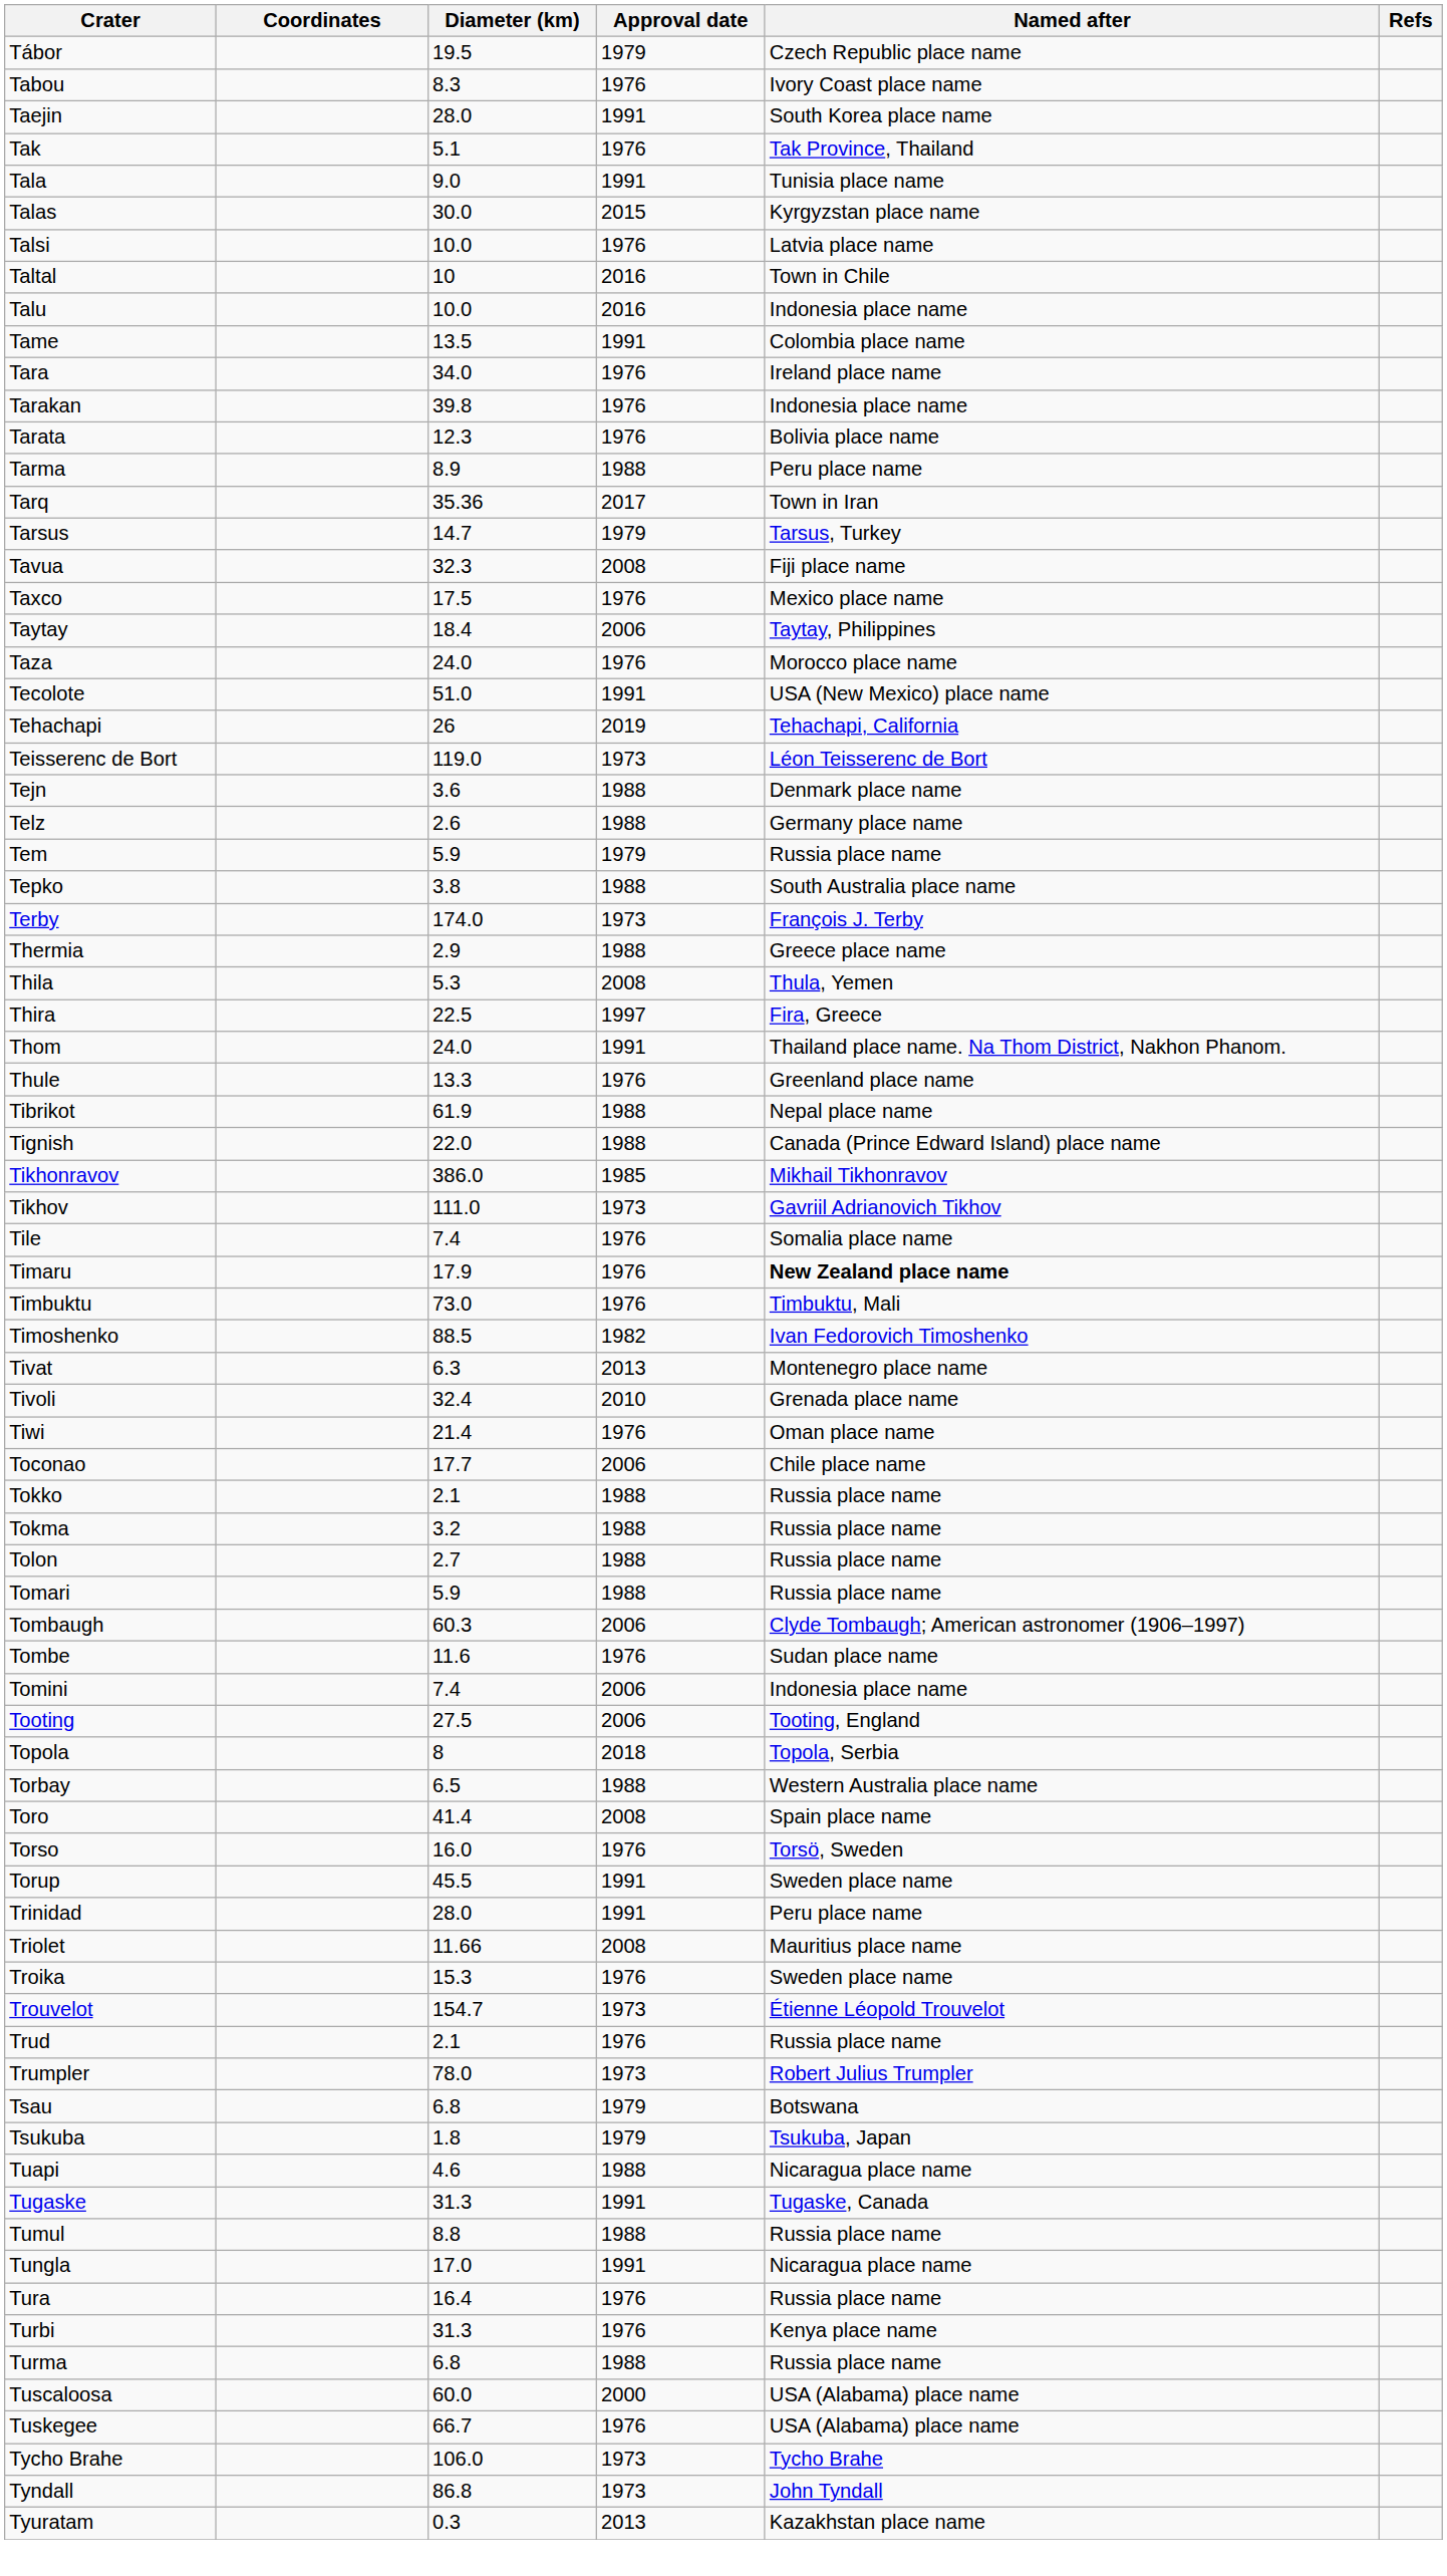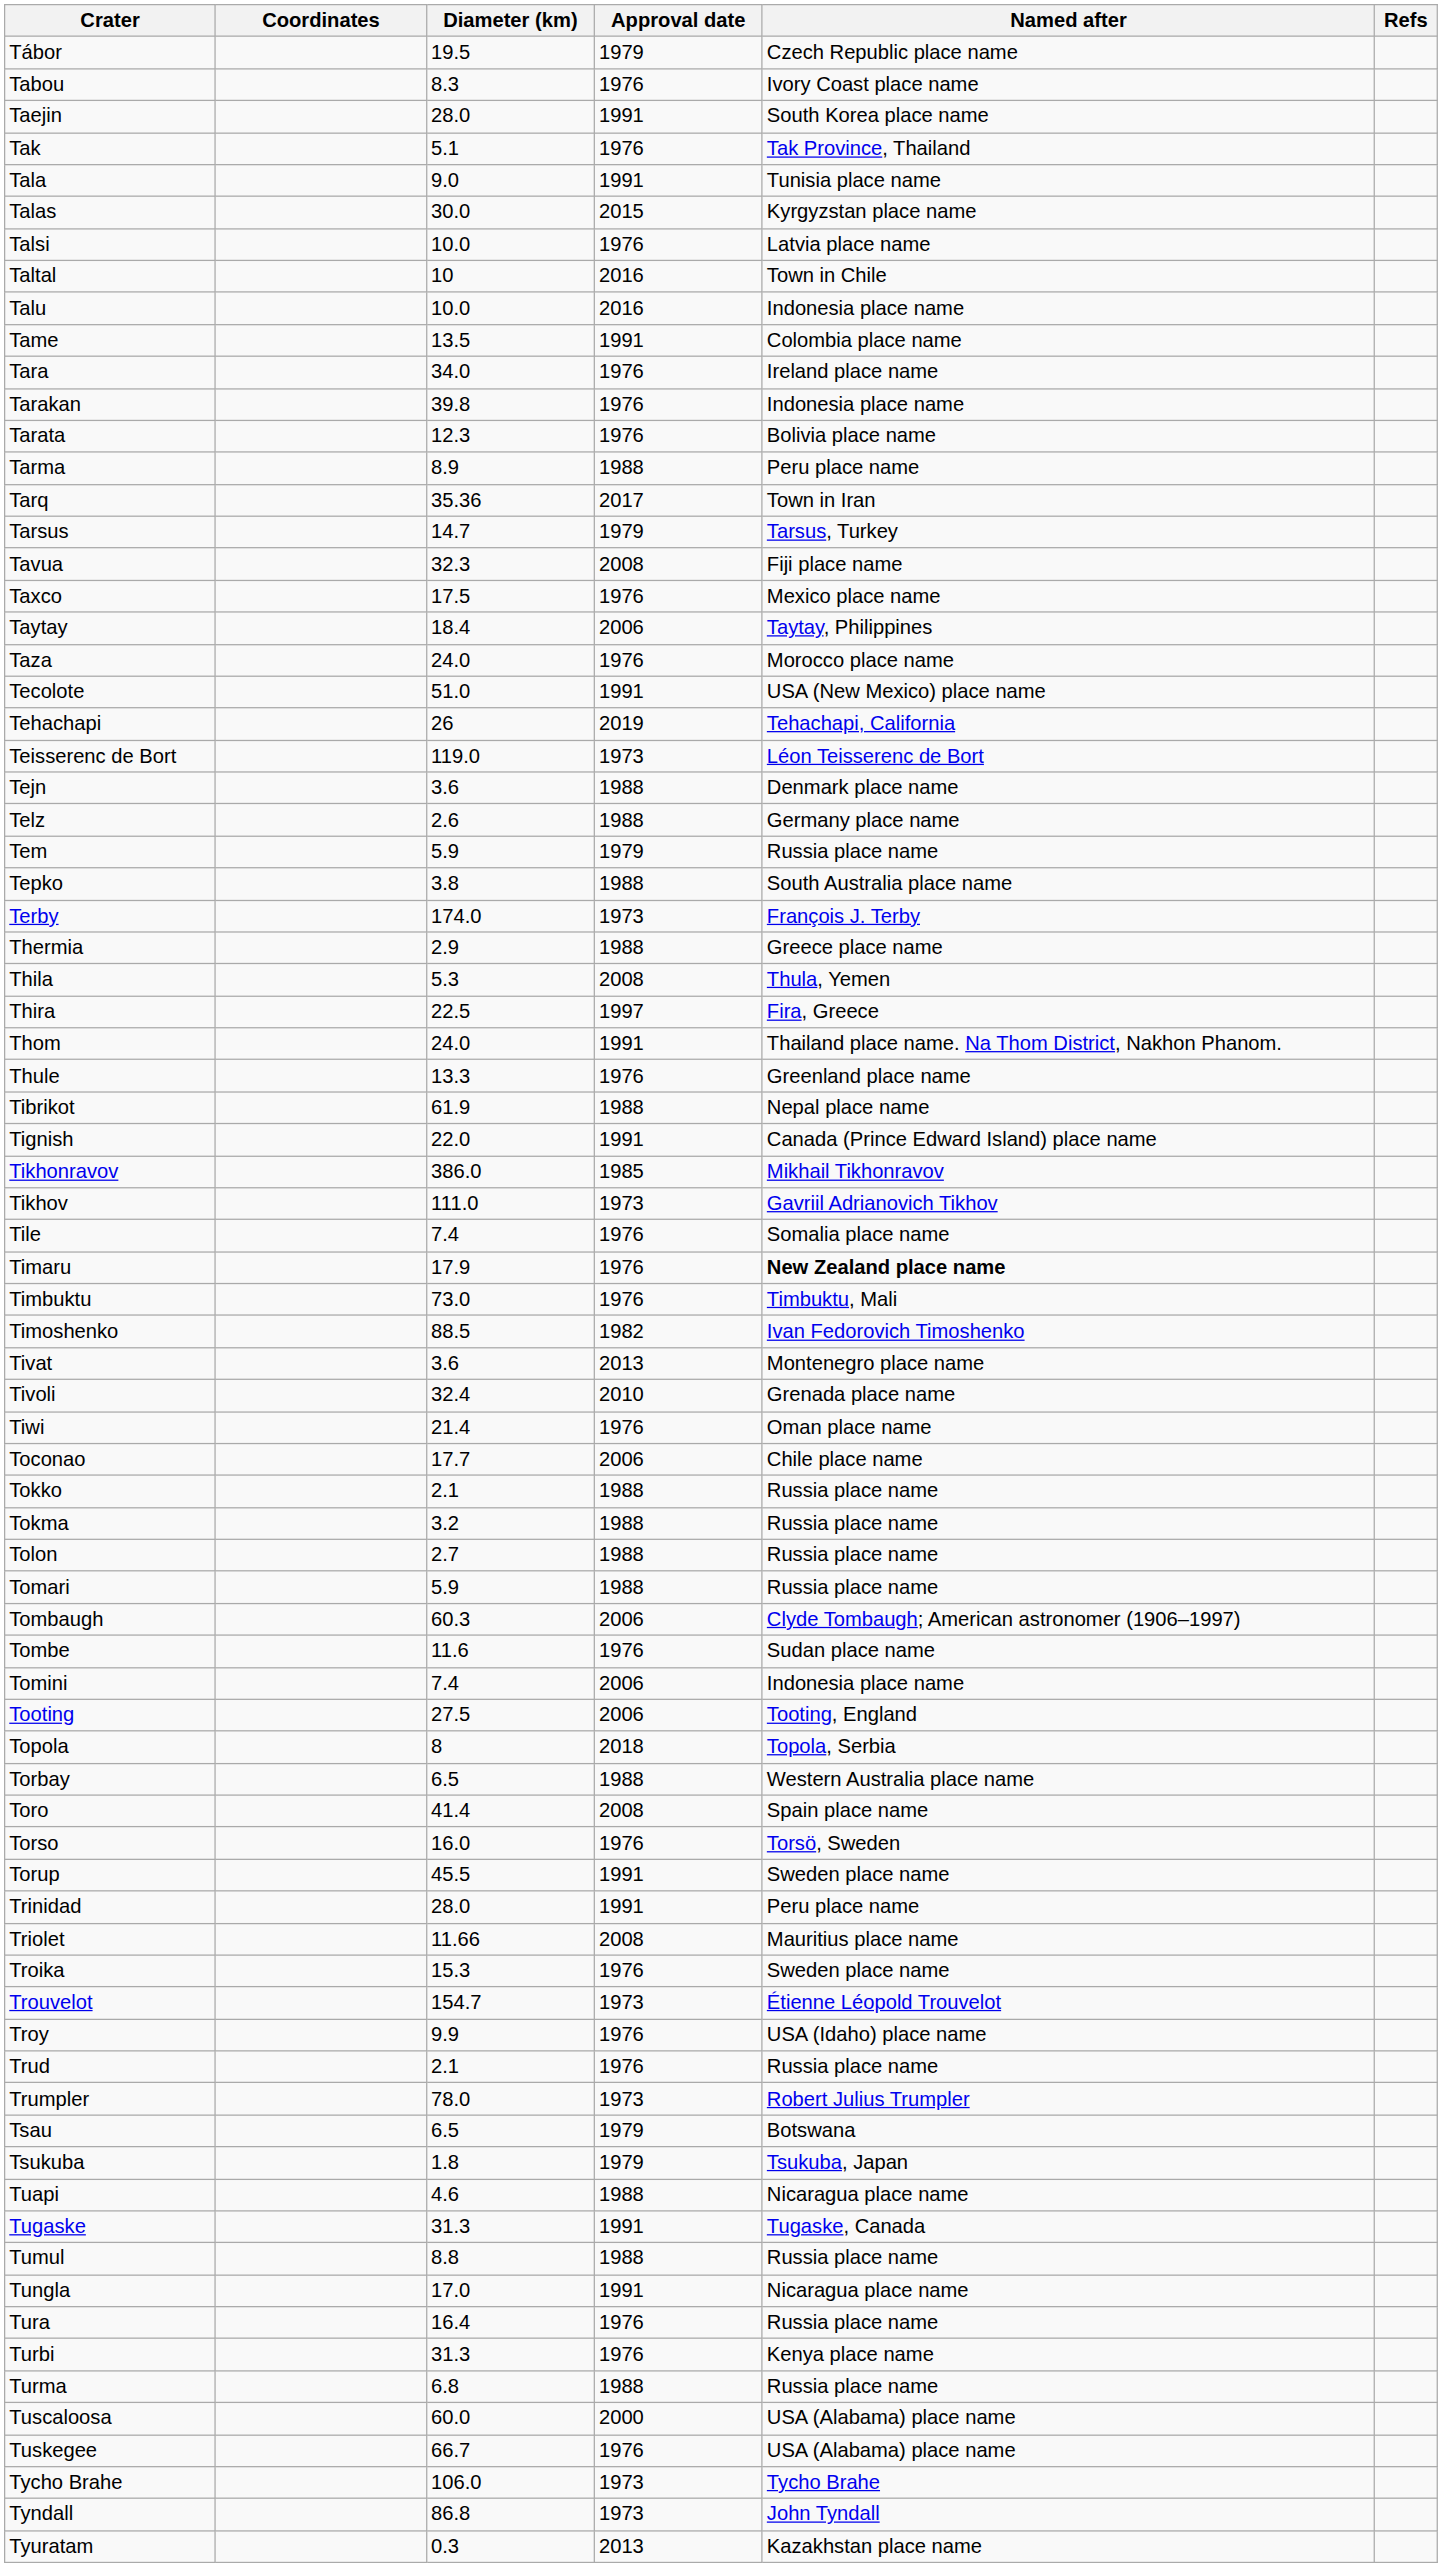Tignish | Approval date: 1988 -> 1991
Tivat | Diameter (km): 6.3 -> 3.6
+ row: Troy | 9.9 | 1976 | USA (Idaho) place name
Tsau | Diameter (km): 6.8 -> 6.5
